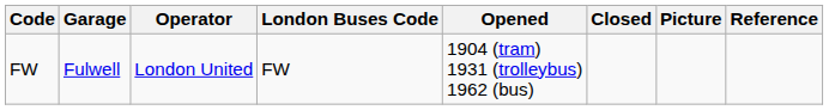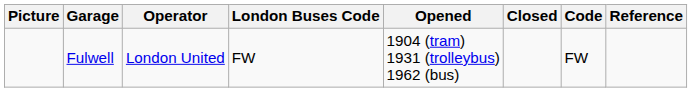columns swapped: Code <-> Picture
